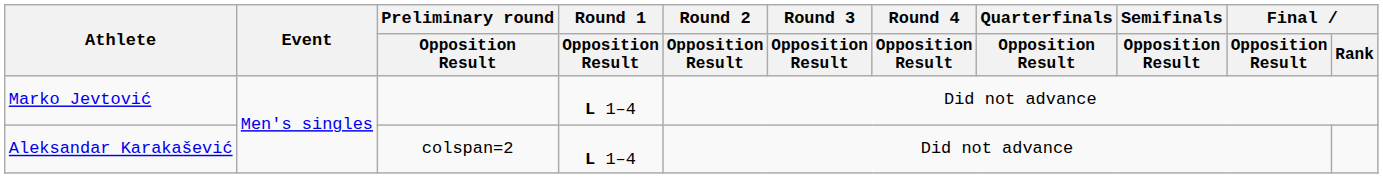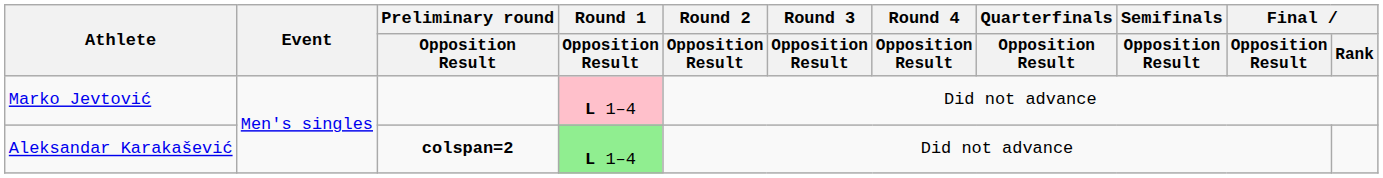Marko Jevtović | Round 1 / Opposition Result: no background -> pink background
Aleksandar Karakašević | Preliminary round / Opposition Result: normal -> bold
Aleksandar Karakašević | Round 1 / Opposition Result: no background -> lightgreen background
